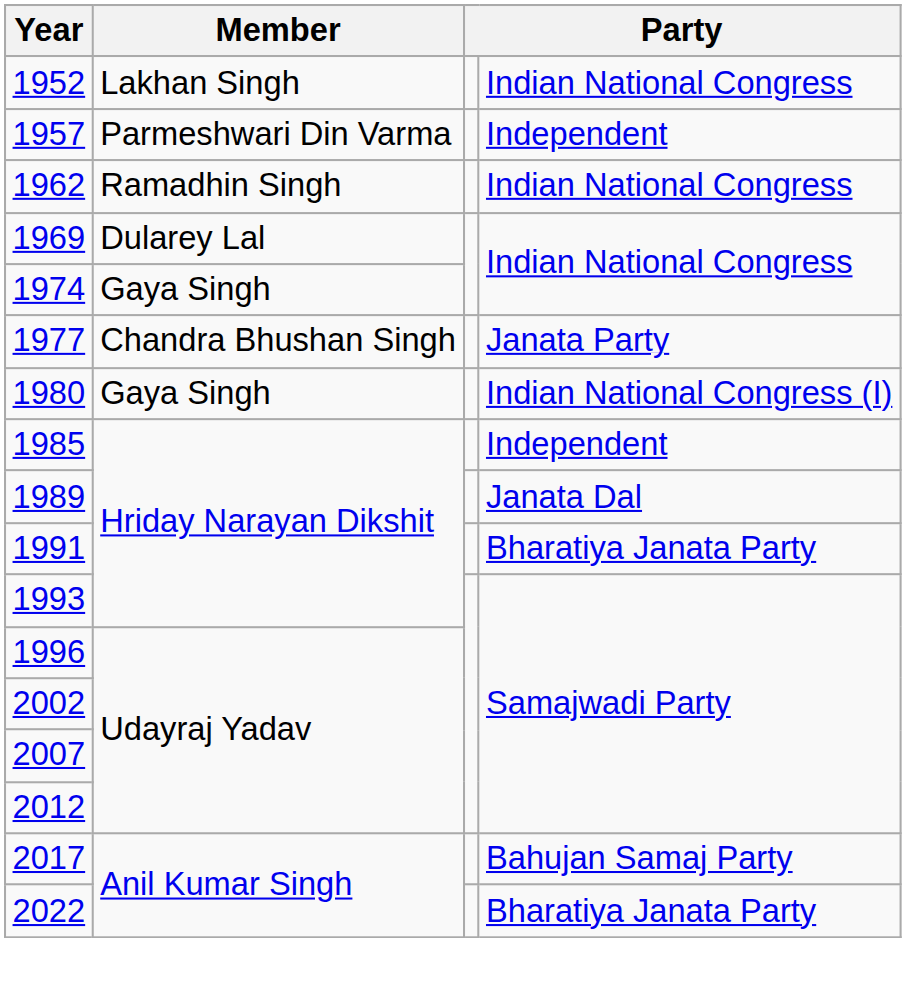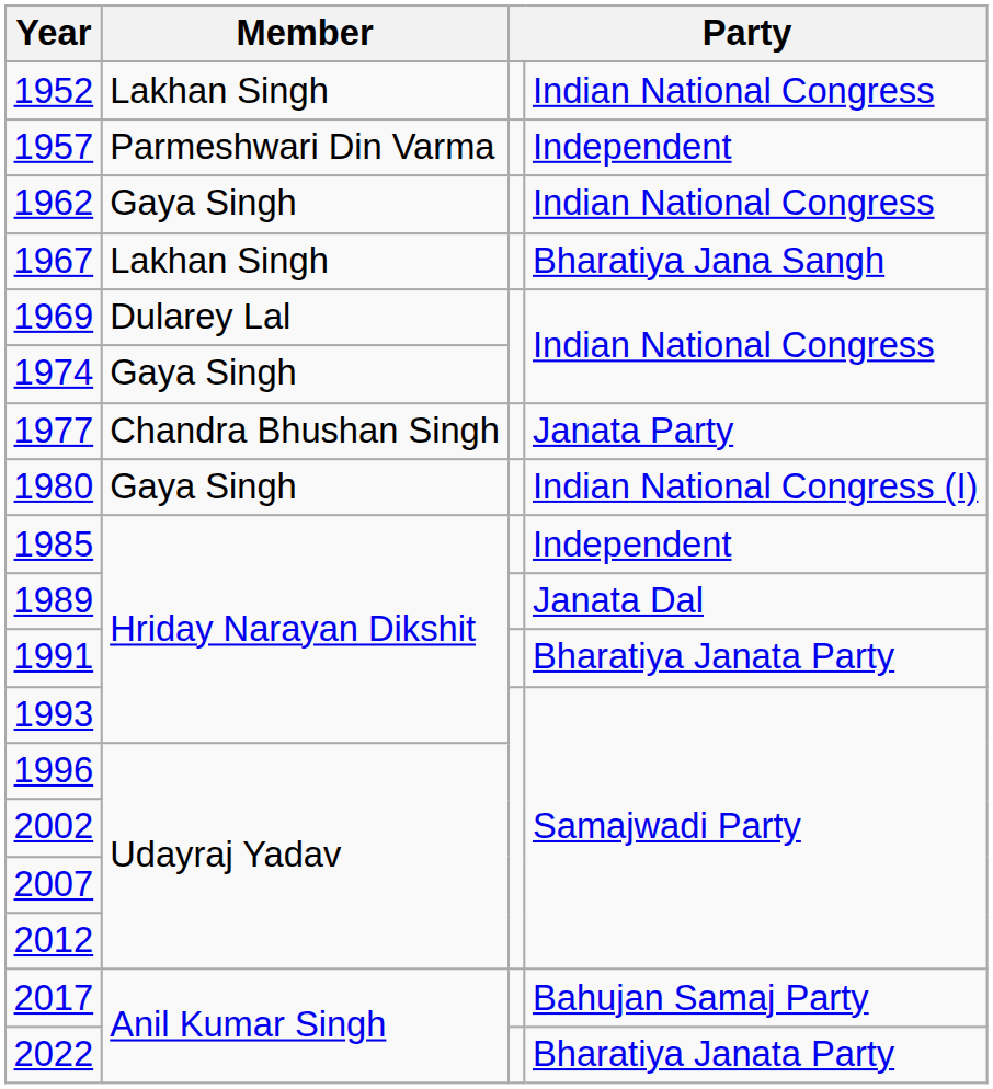1962 | Member: Ramadhin Singh -> Gaya Singh
+ row: 1967 | Lakhan Singh | Bharatiya Jana Sangh
